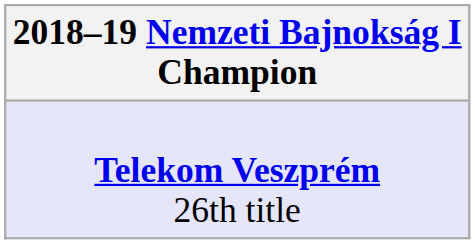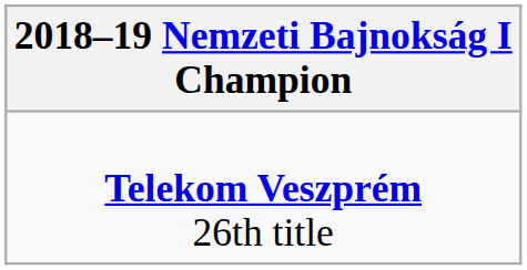row 2 | column 1: lavender background -> no background
